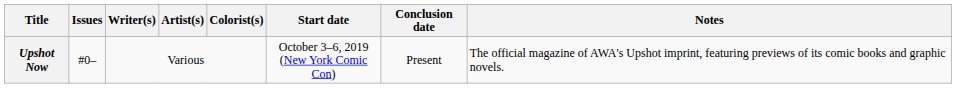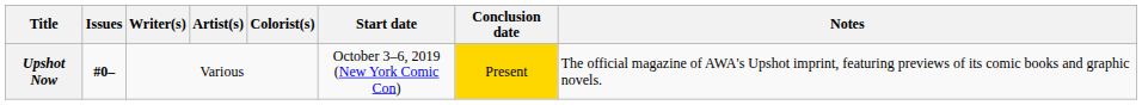Upshot Now | Issues: normal -> bold
Upshot Now | Conclusion date: no background -> gold background
